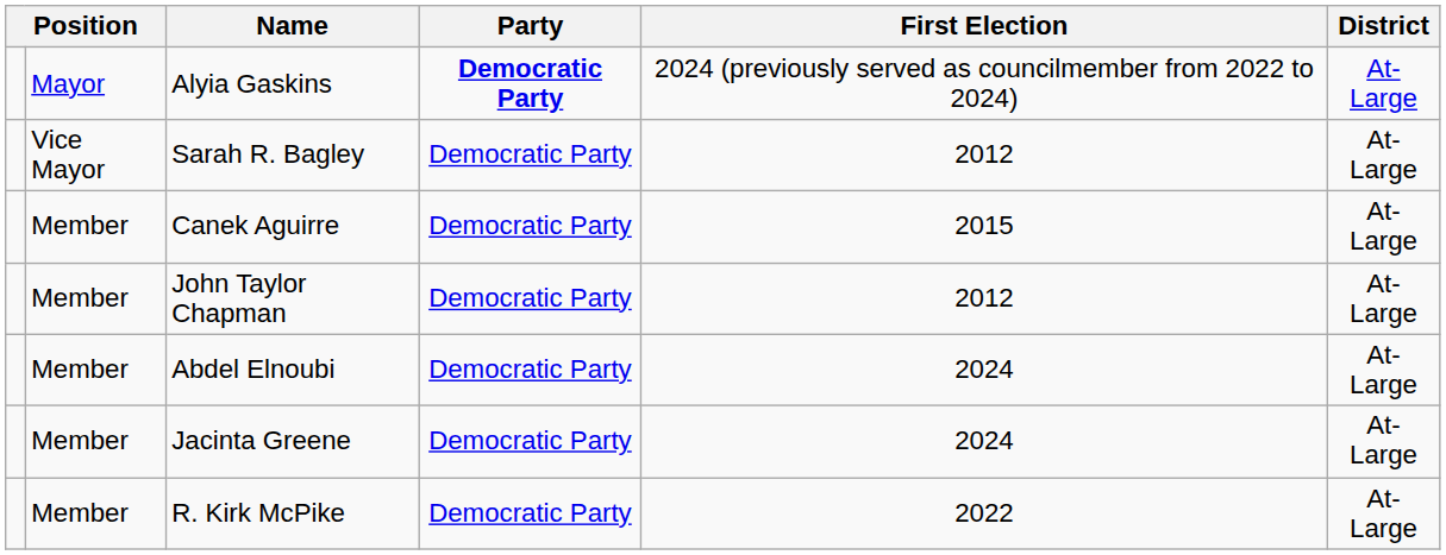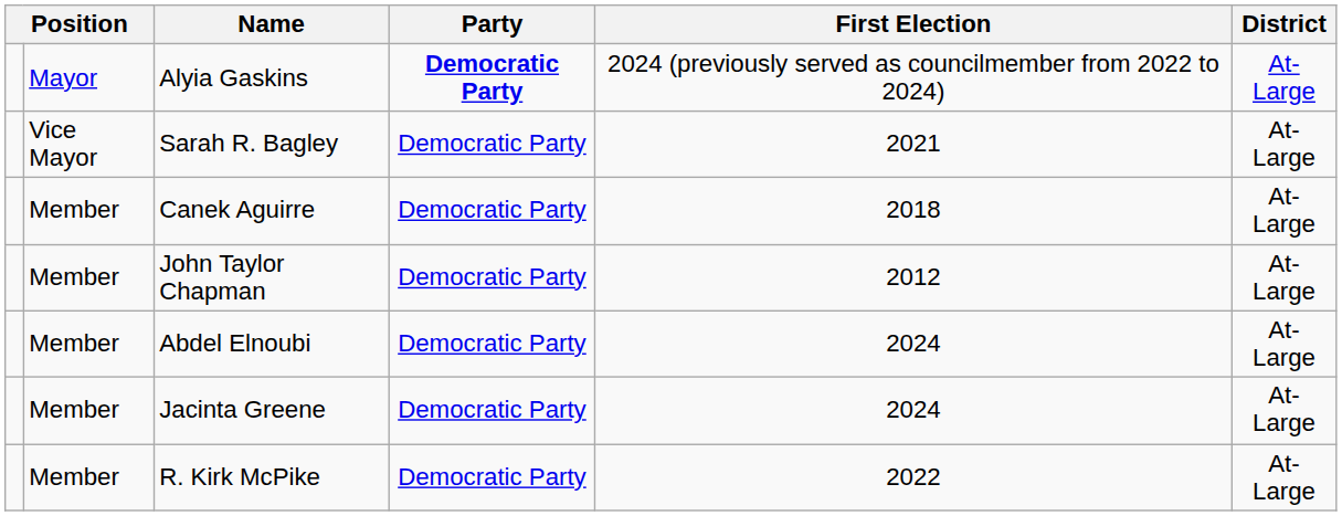Sarah R. Bagley | First Election: 2012 -> 2021
Canek Aguirre | First Election: 2015 -> 2018
